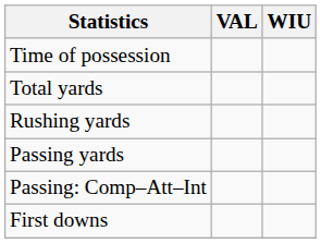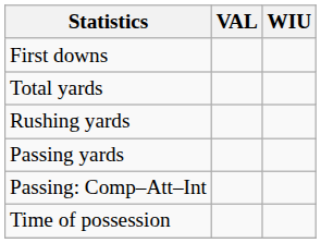rows swapped: First downs <-> Time of possession
